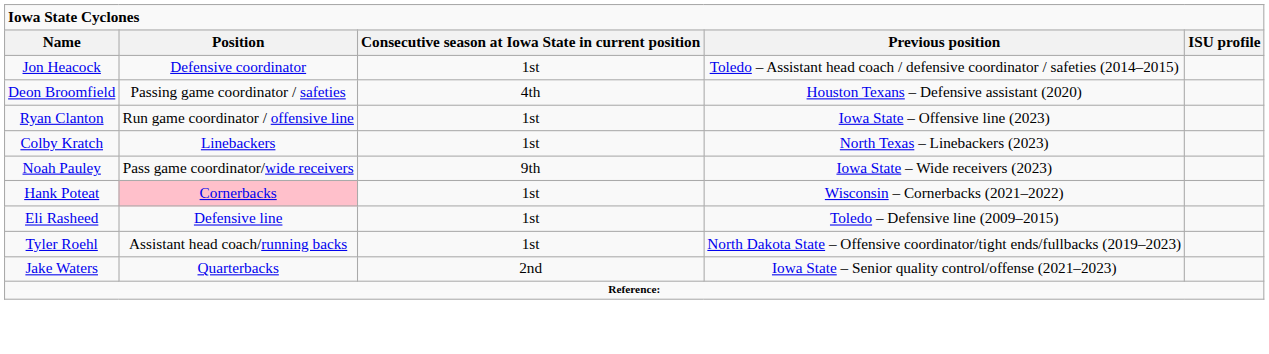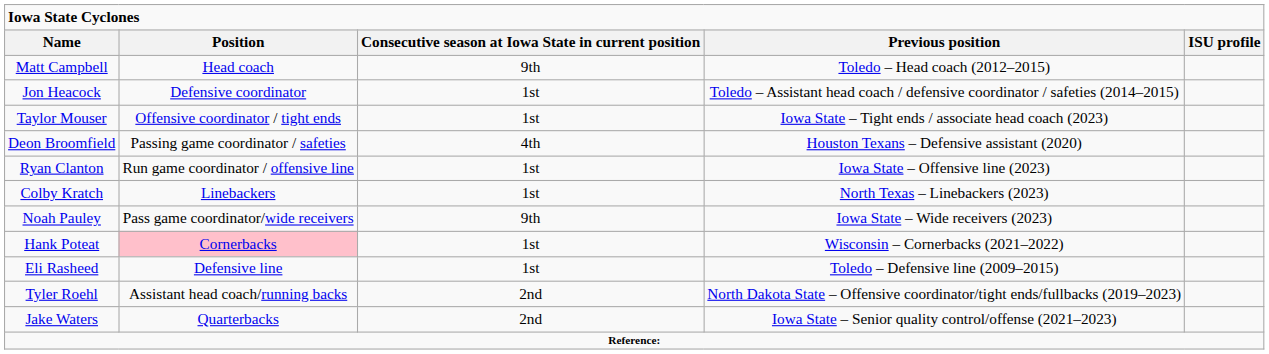+ row: Matt Campbell | Head coach | 9th | Toledo – Head coach (2012–2015)
+ row: Taylor Mouser | Offensive coordinator / tight ends | 1st | Iowa State – Tight ends / associate head coach (2023)
Tyler Roehl | Consecutive season at Iowa State in current position: 1st -> 2nd
